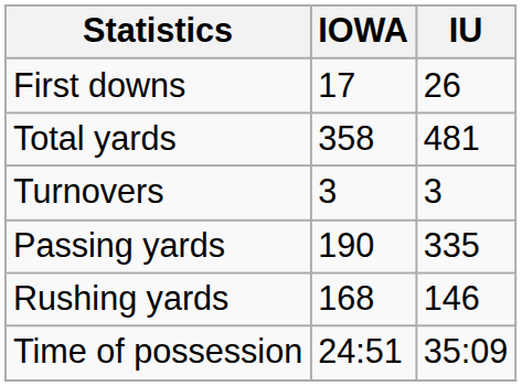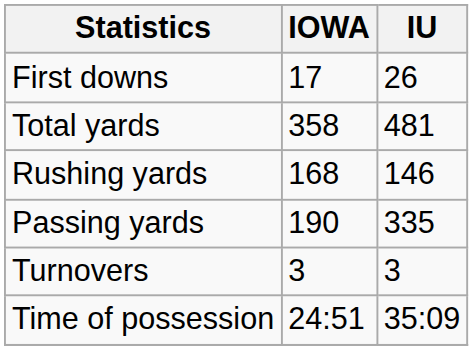rows swapped: Rushing yards <-> Turnovers
